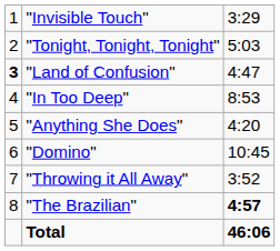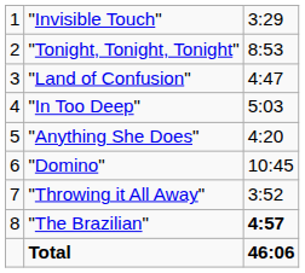"Tonight, Tonight, Tonight" | column 3: 5:03 -> 8:53
"Land of Confusion" | column 1: bold -> normal
"In Too Deep" | column 3: 8:53 -> 5:03
